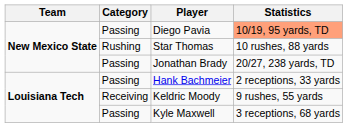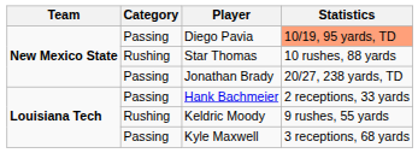Keldric Moody | Category: Receiving -> Rushing
